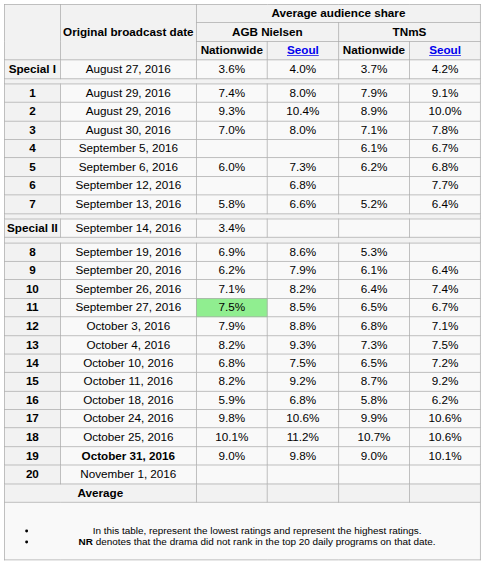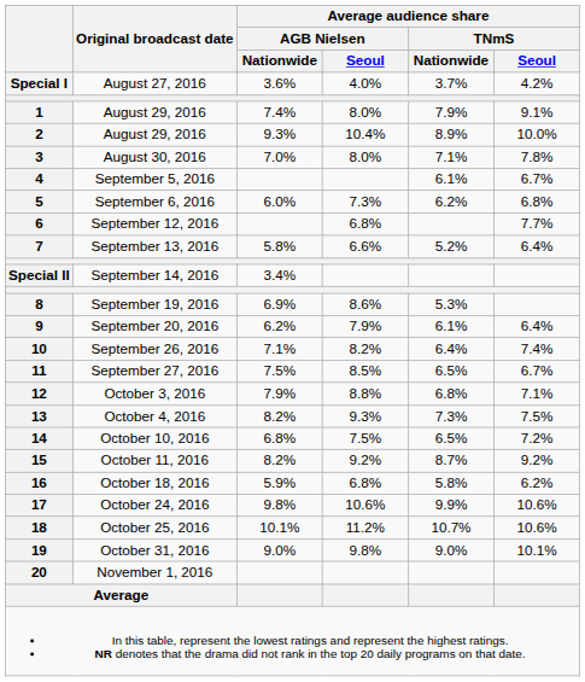11 | Average audience share / AGB Nielsen / Nationwide: lightgreen background -> no background
19 | Original broadcast date: bold -> normal
